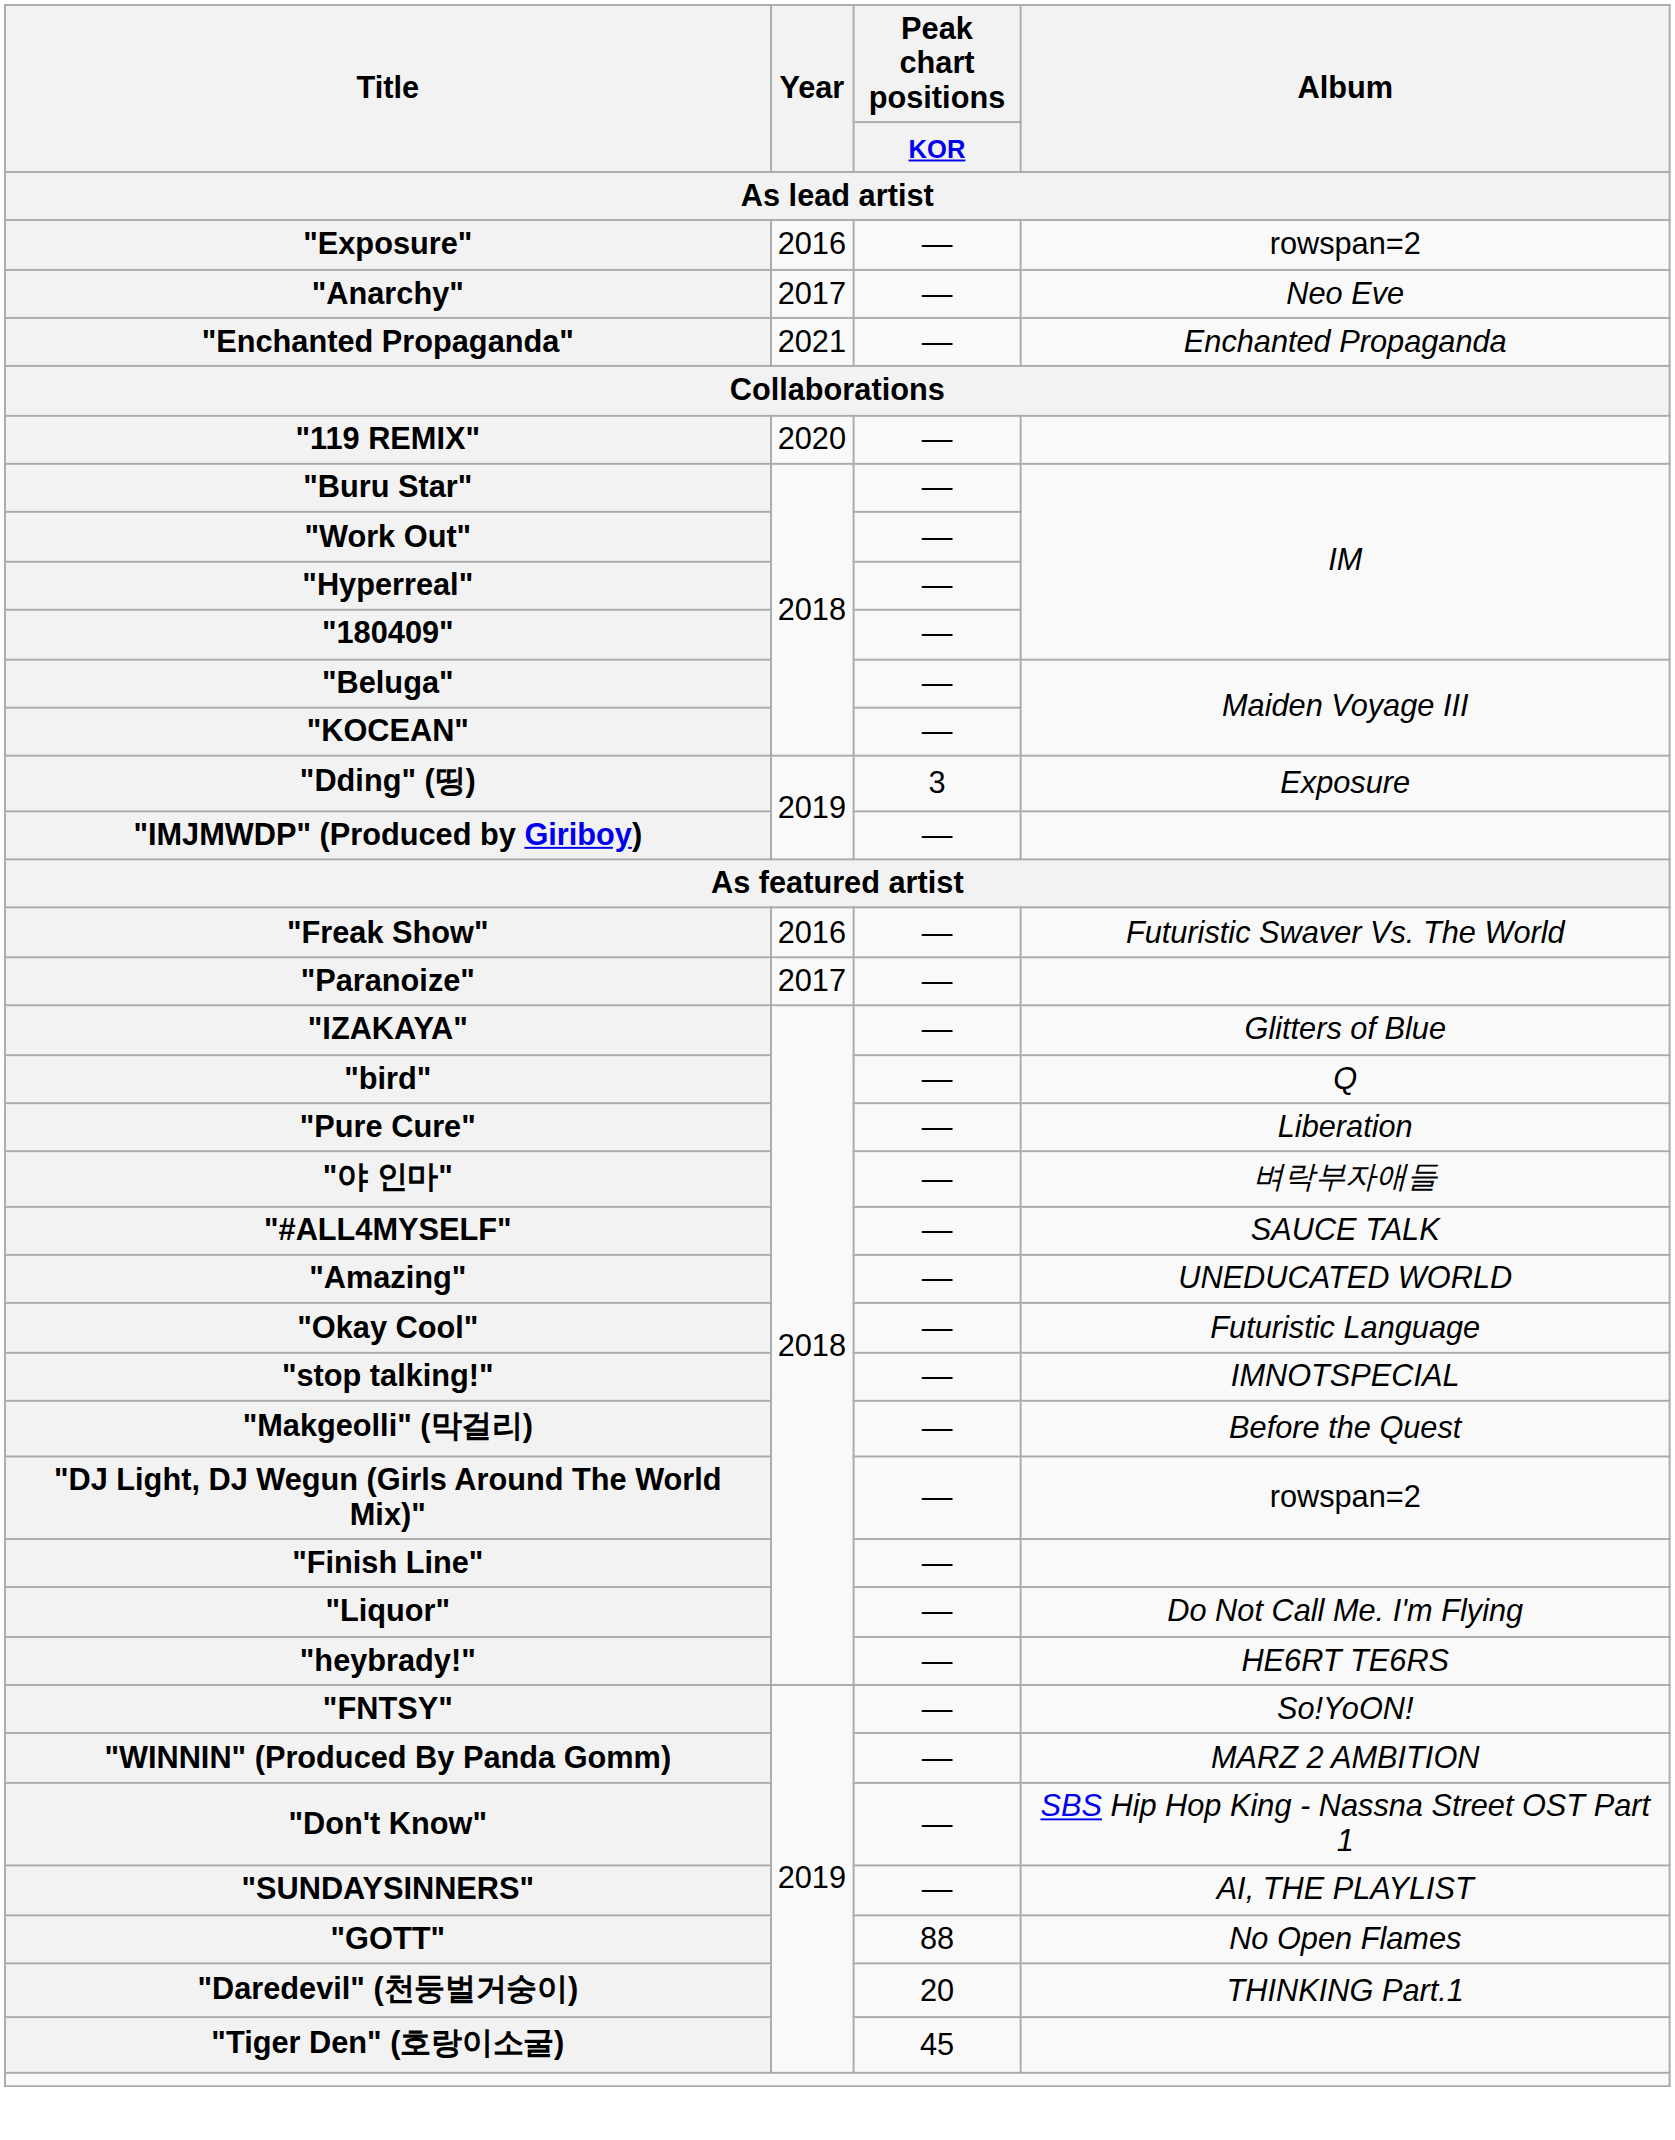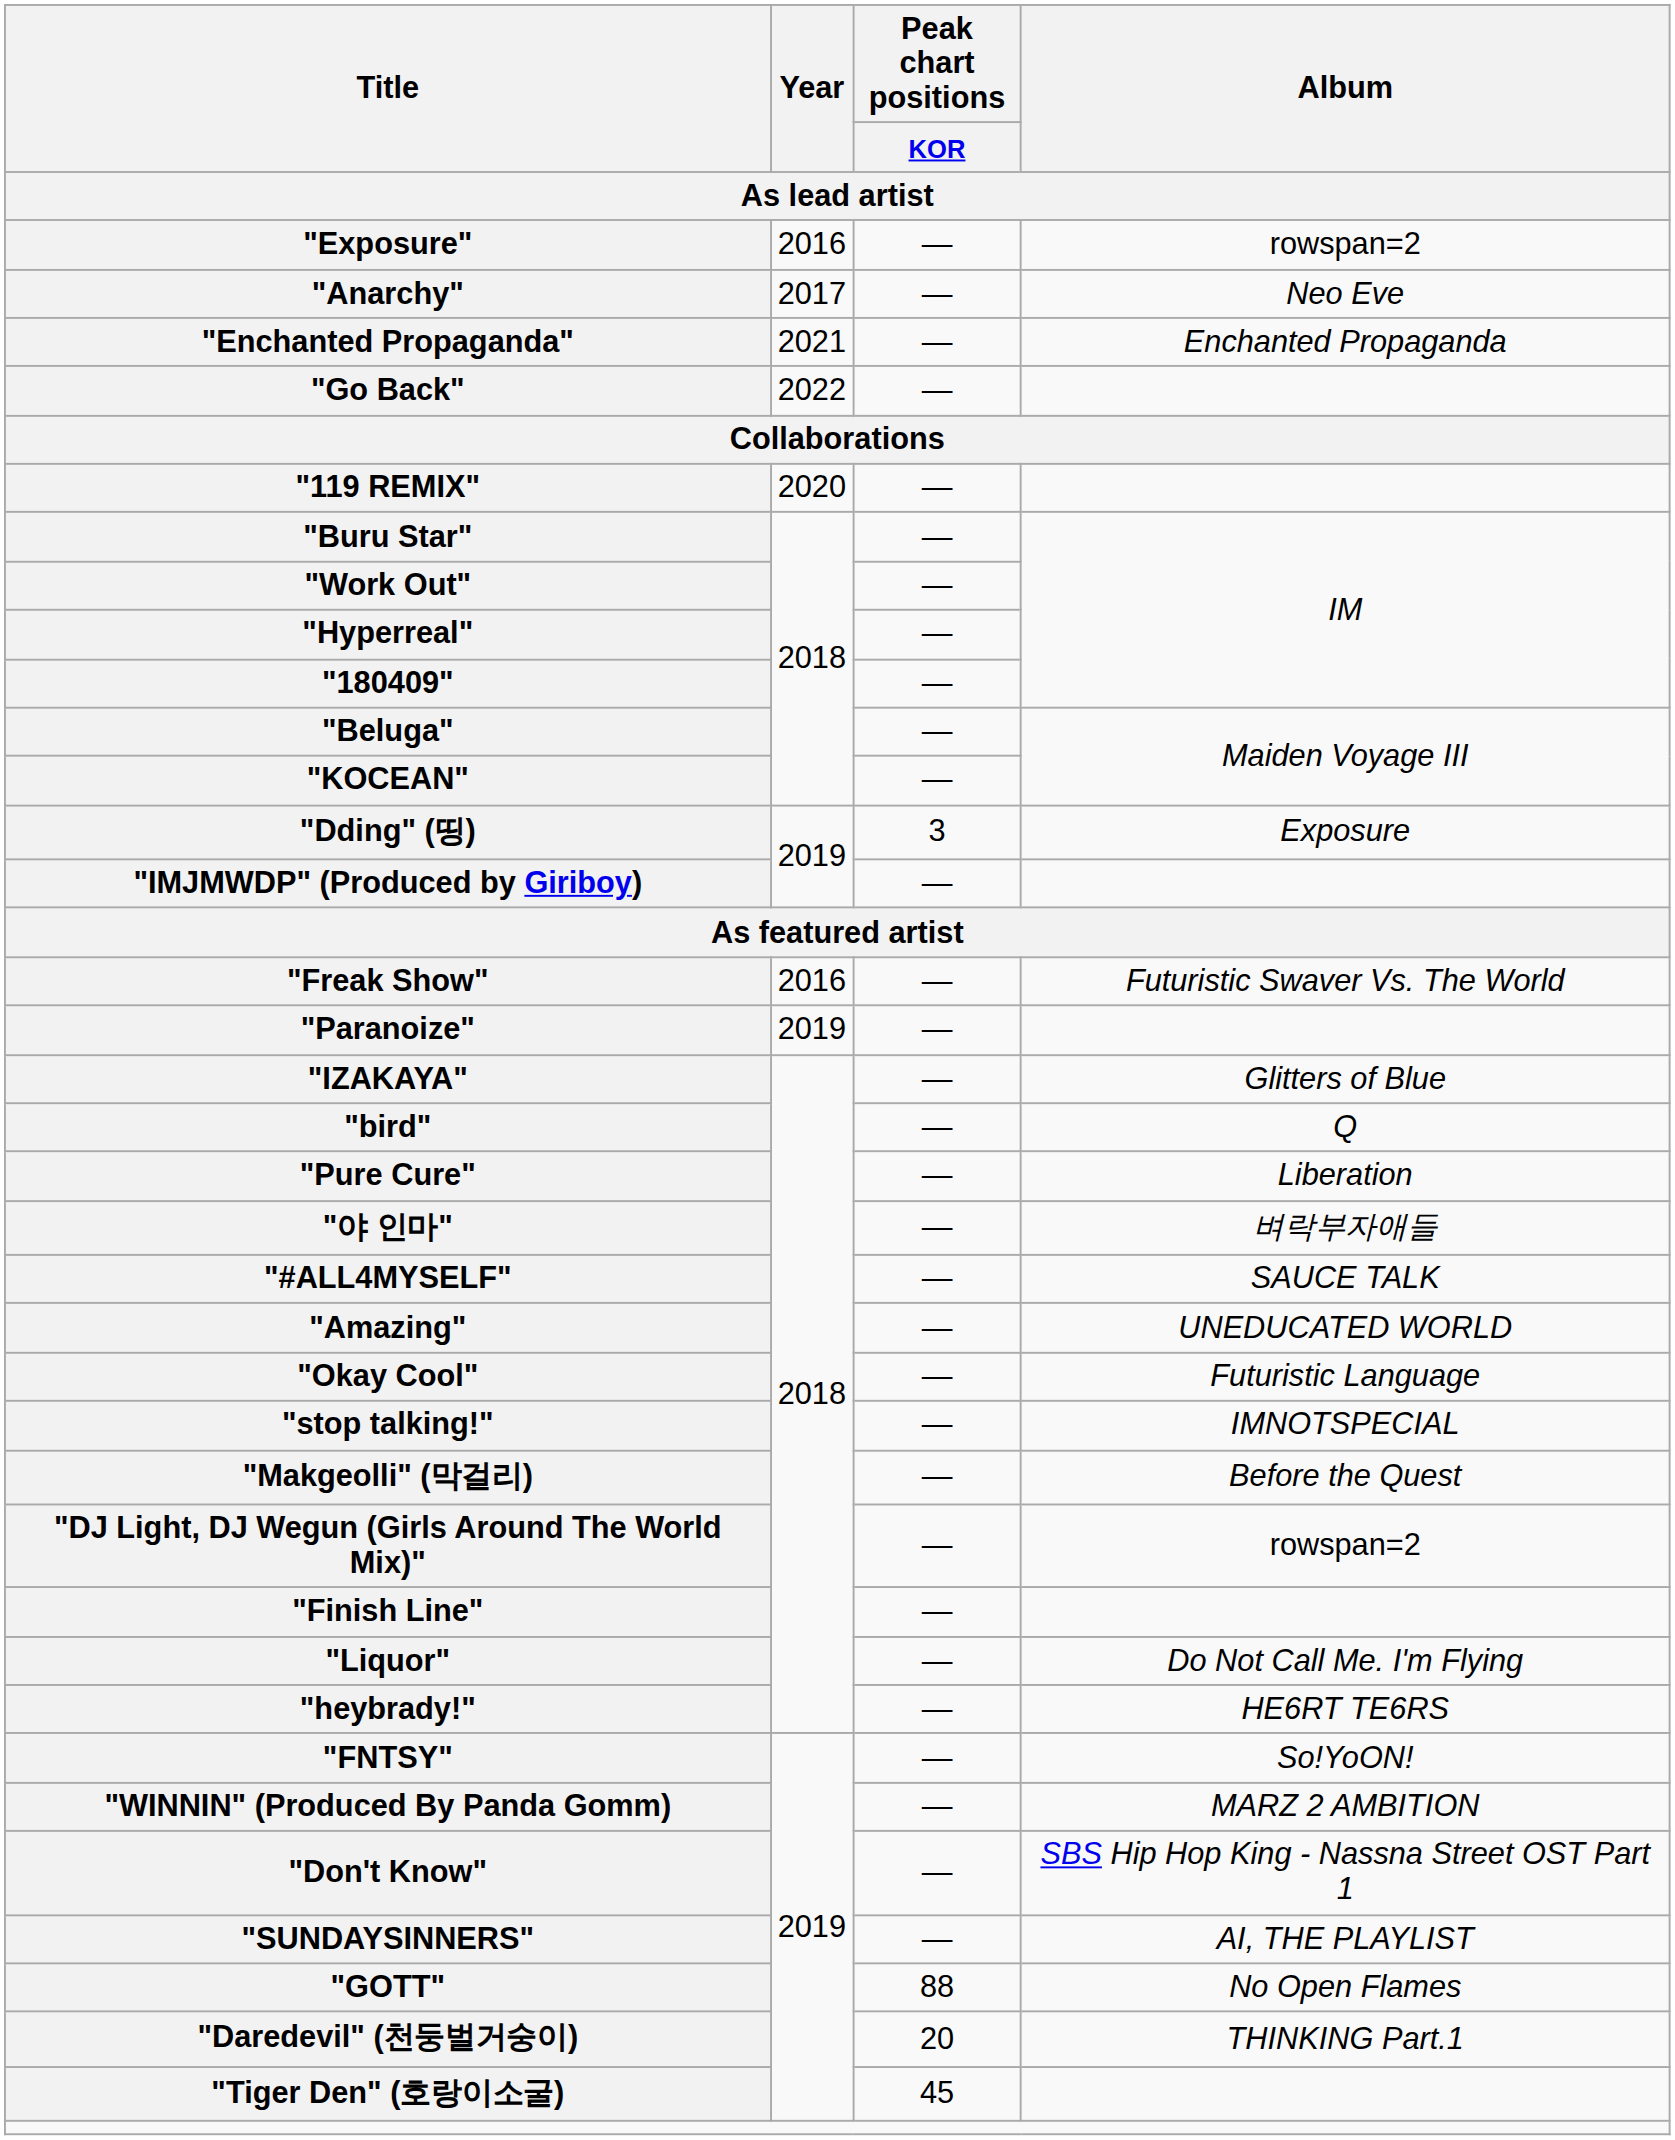+ row: "Go Back" | 2022 | —
"Paranoize" | Year: 2017 -> 2019
